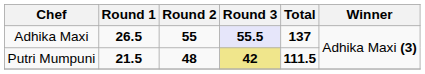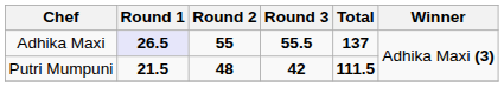Adhika Maxi | Round 1: no background -> lavender background
Adhika Maxi | Round 3: lavender background -> no background
Putri Mumpuni | Round 3: khaki background -> no background
